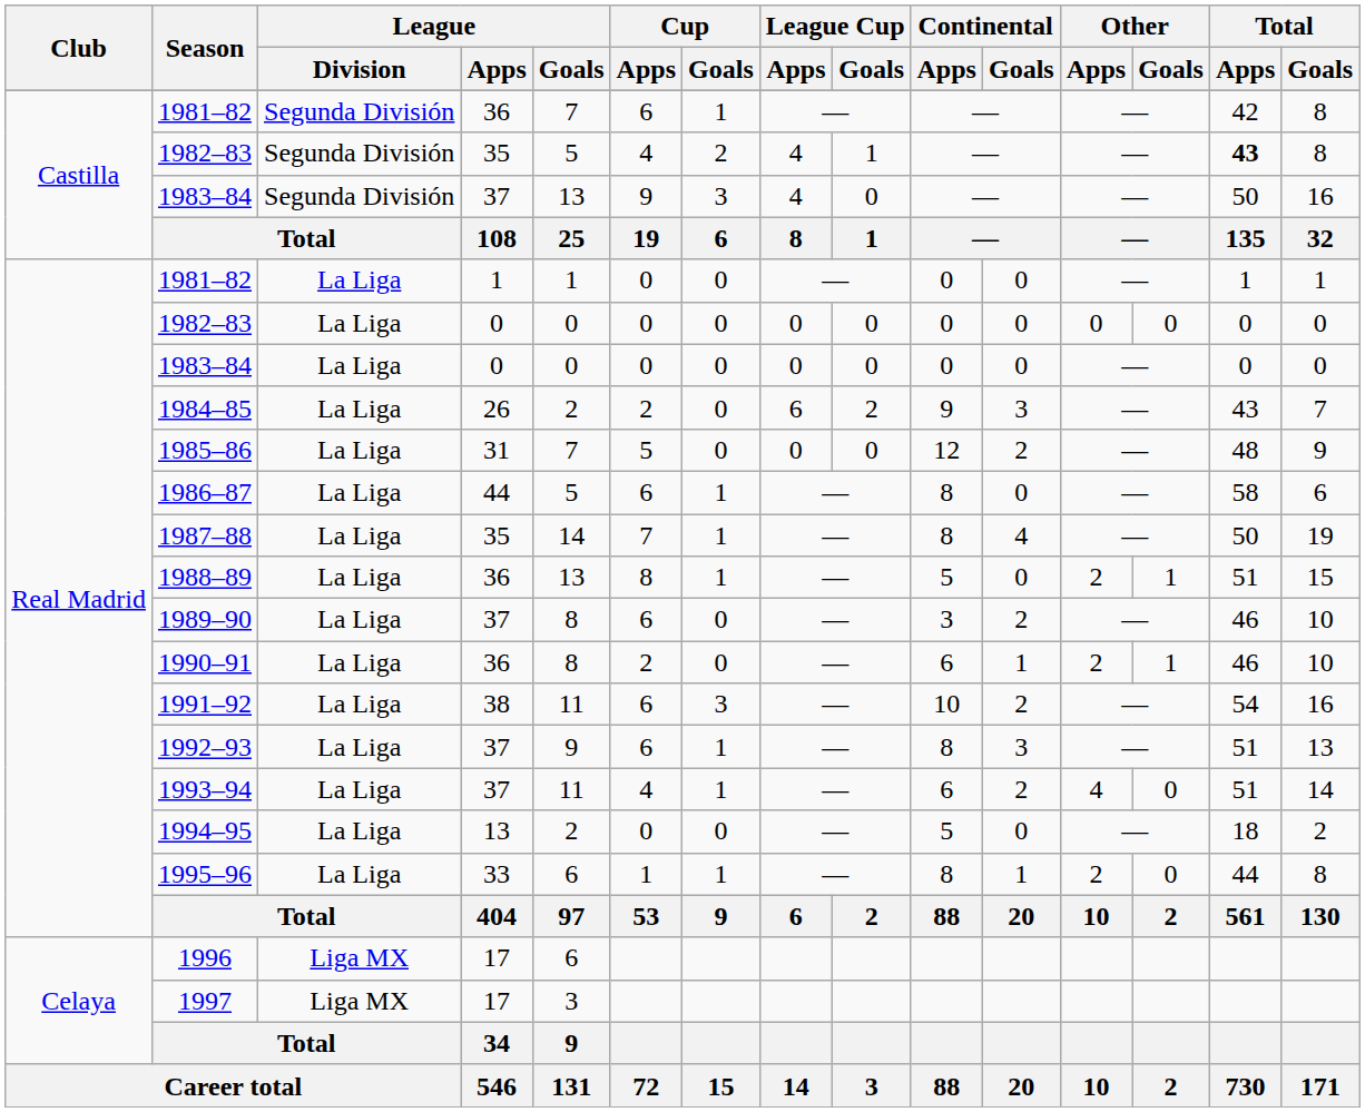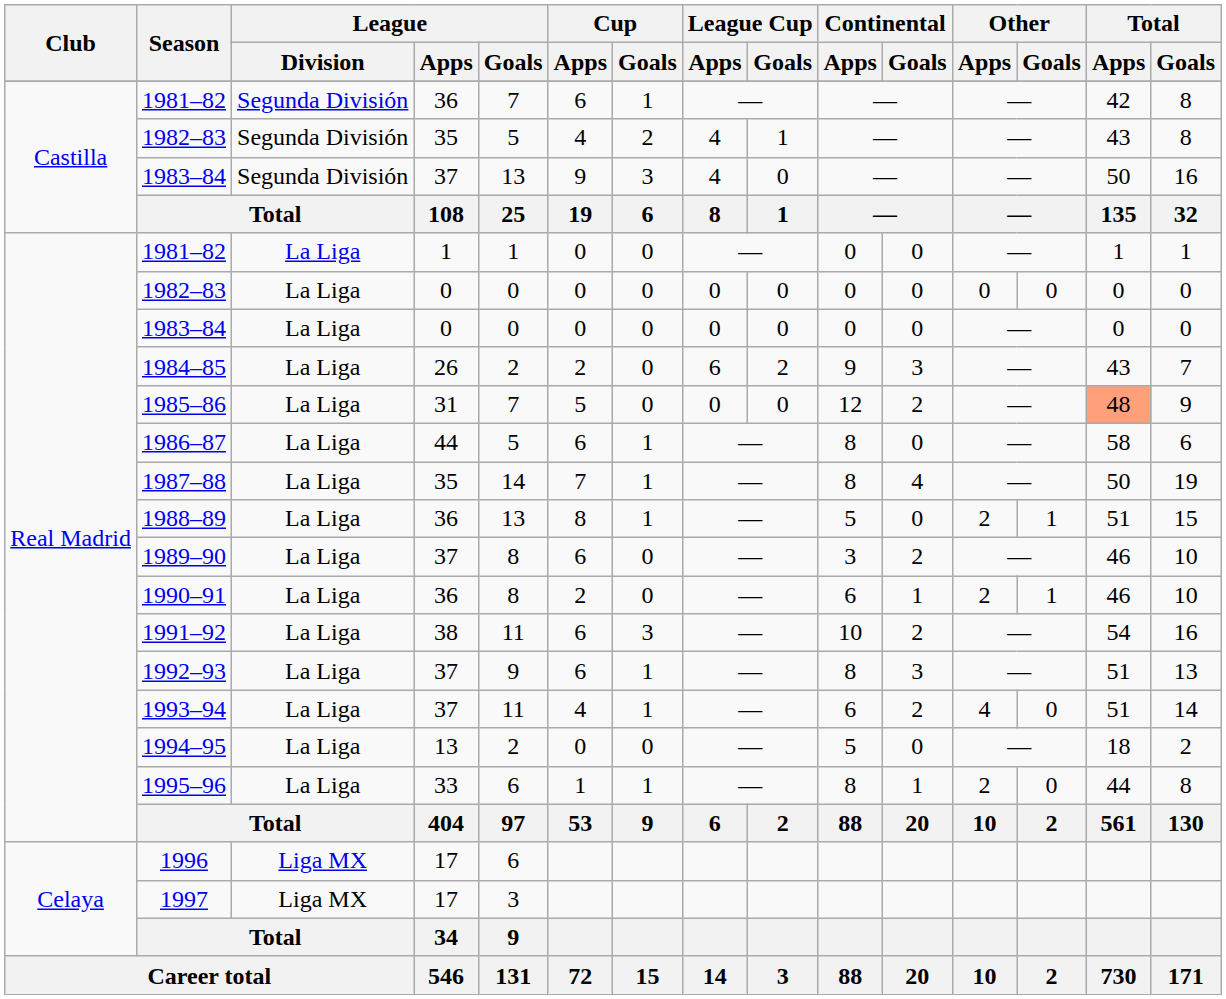1982–83 / 35 | Total / Apps: bold -> normal
1985–86 | Total / Apps: no background -> lightsalmon background
